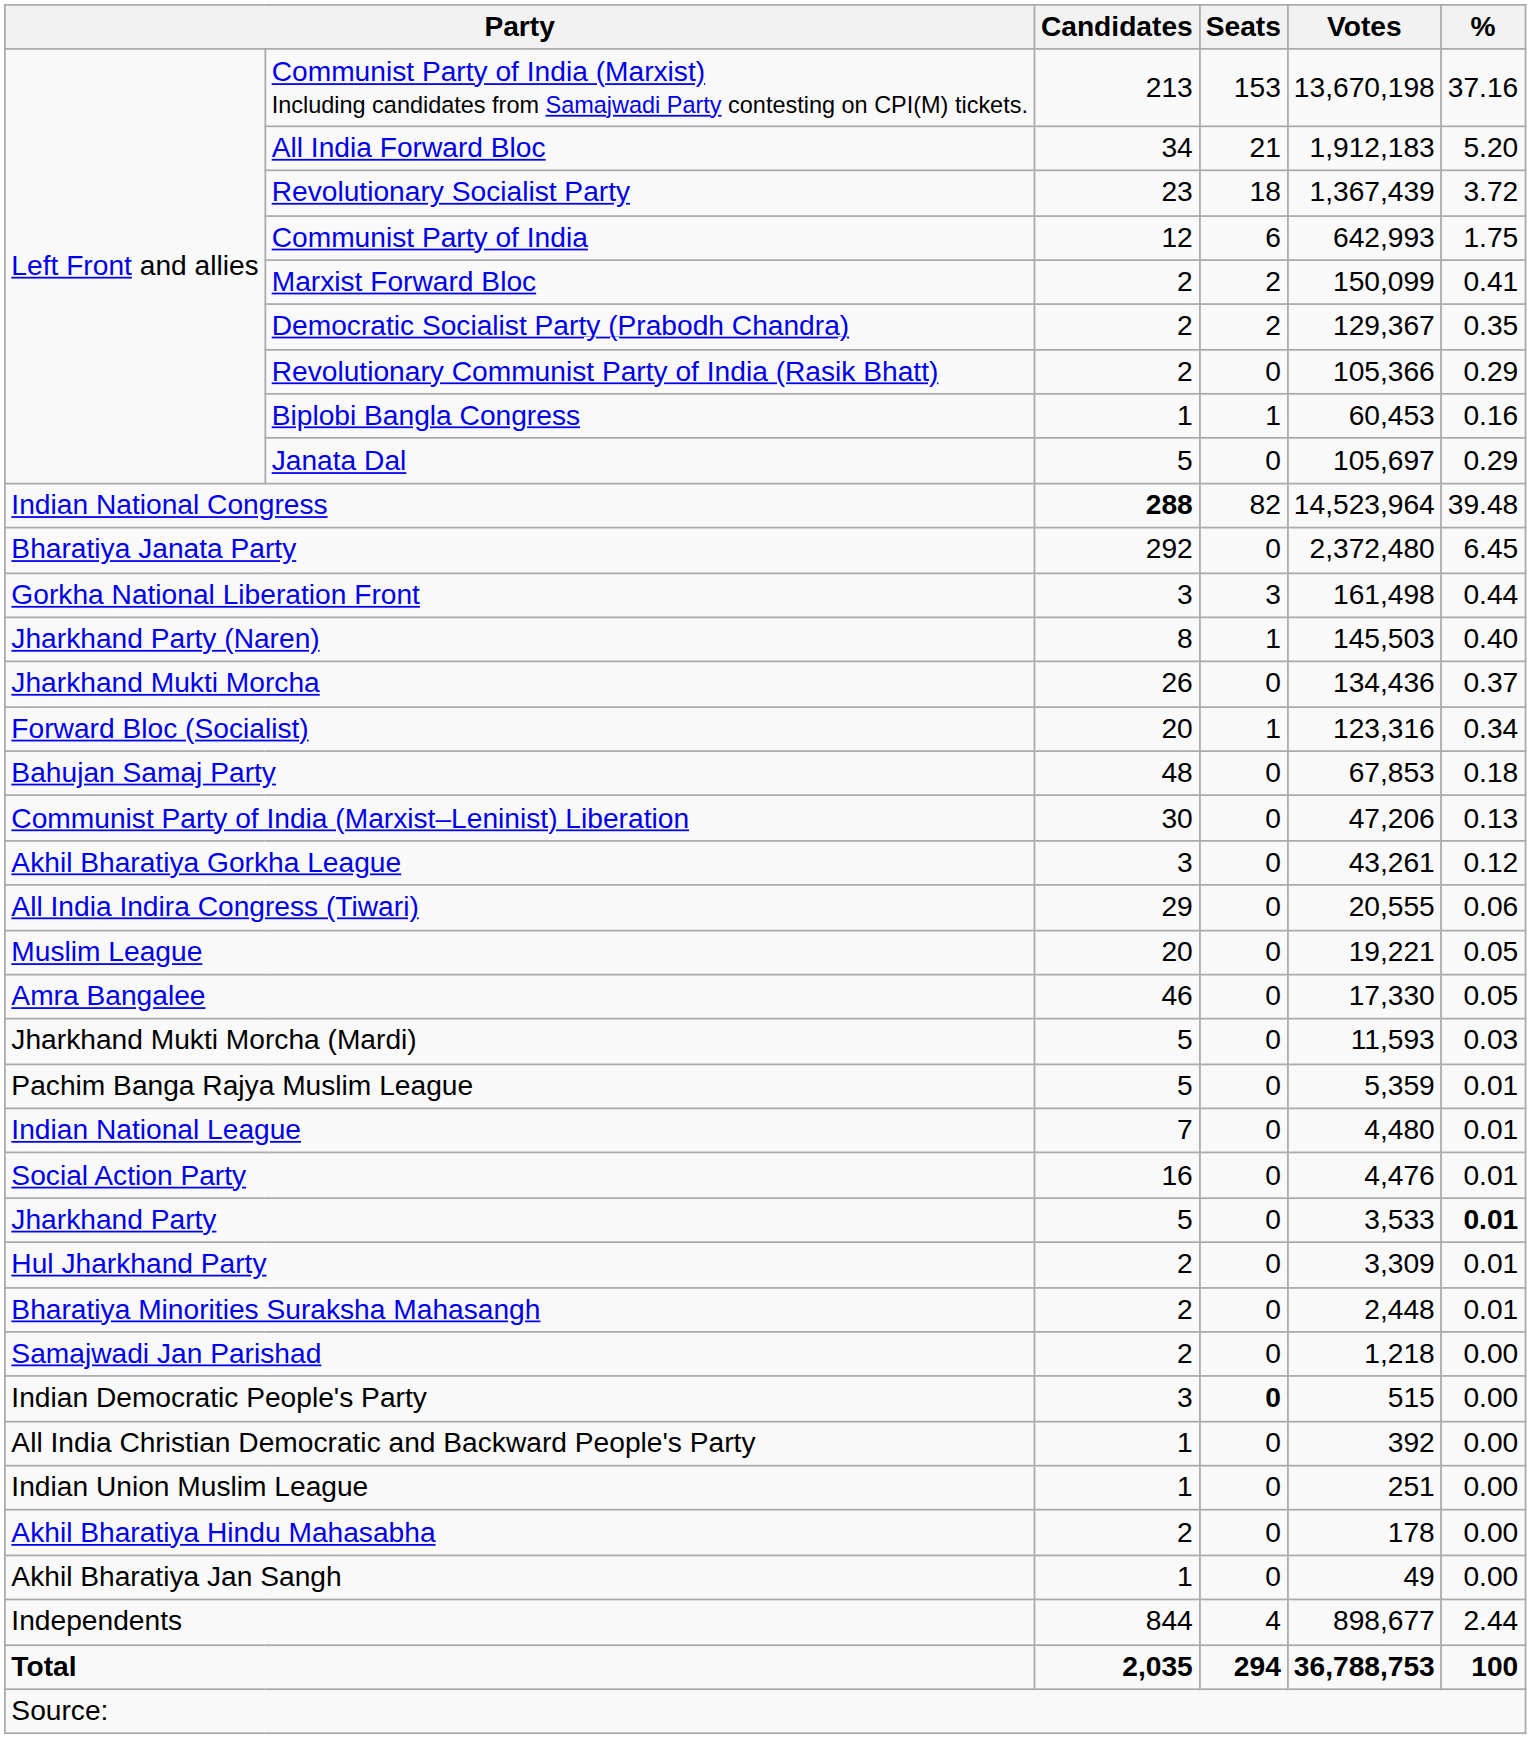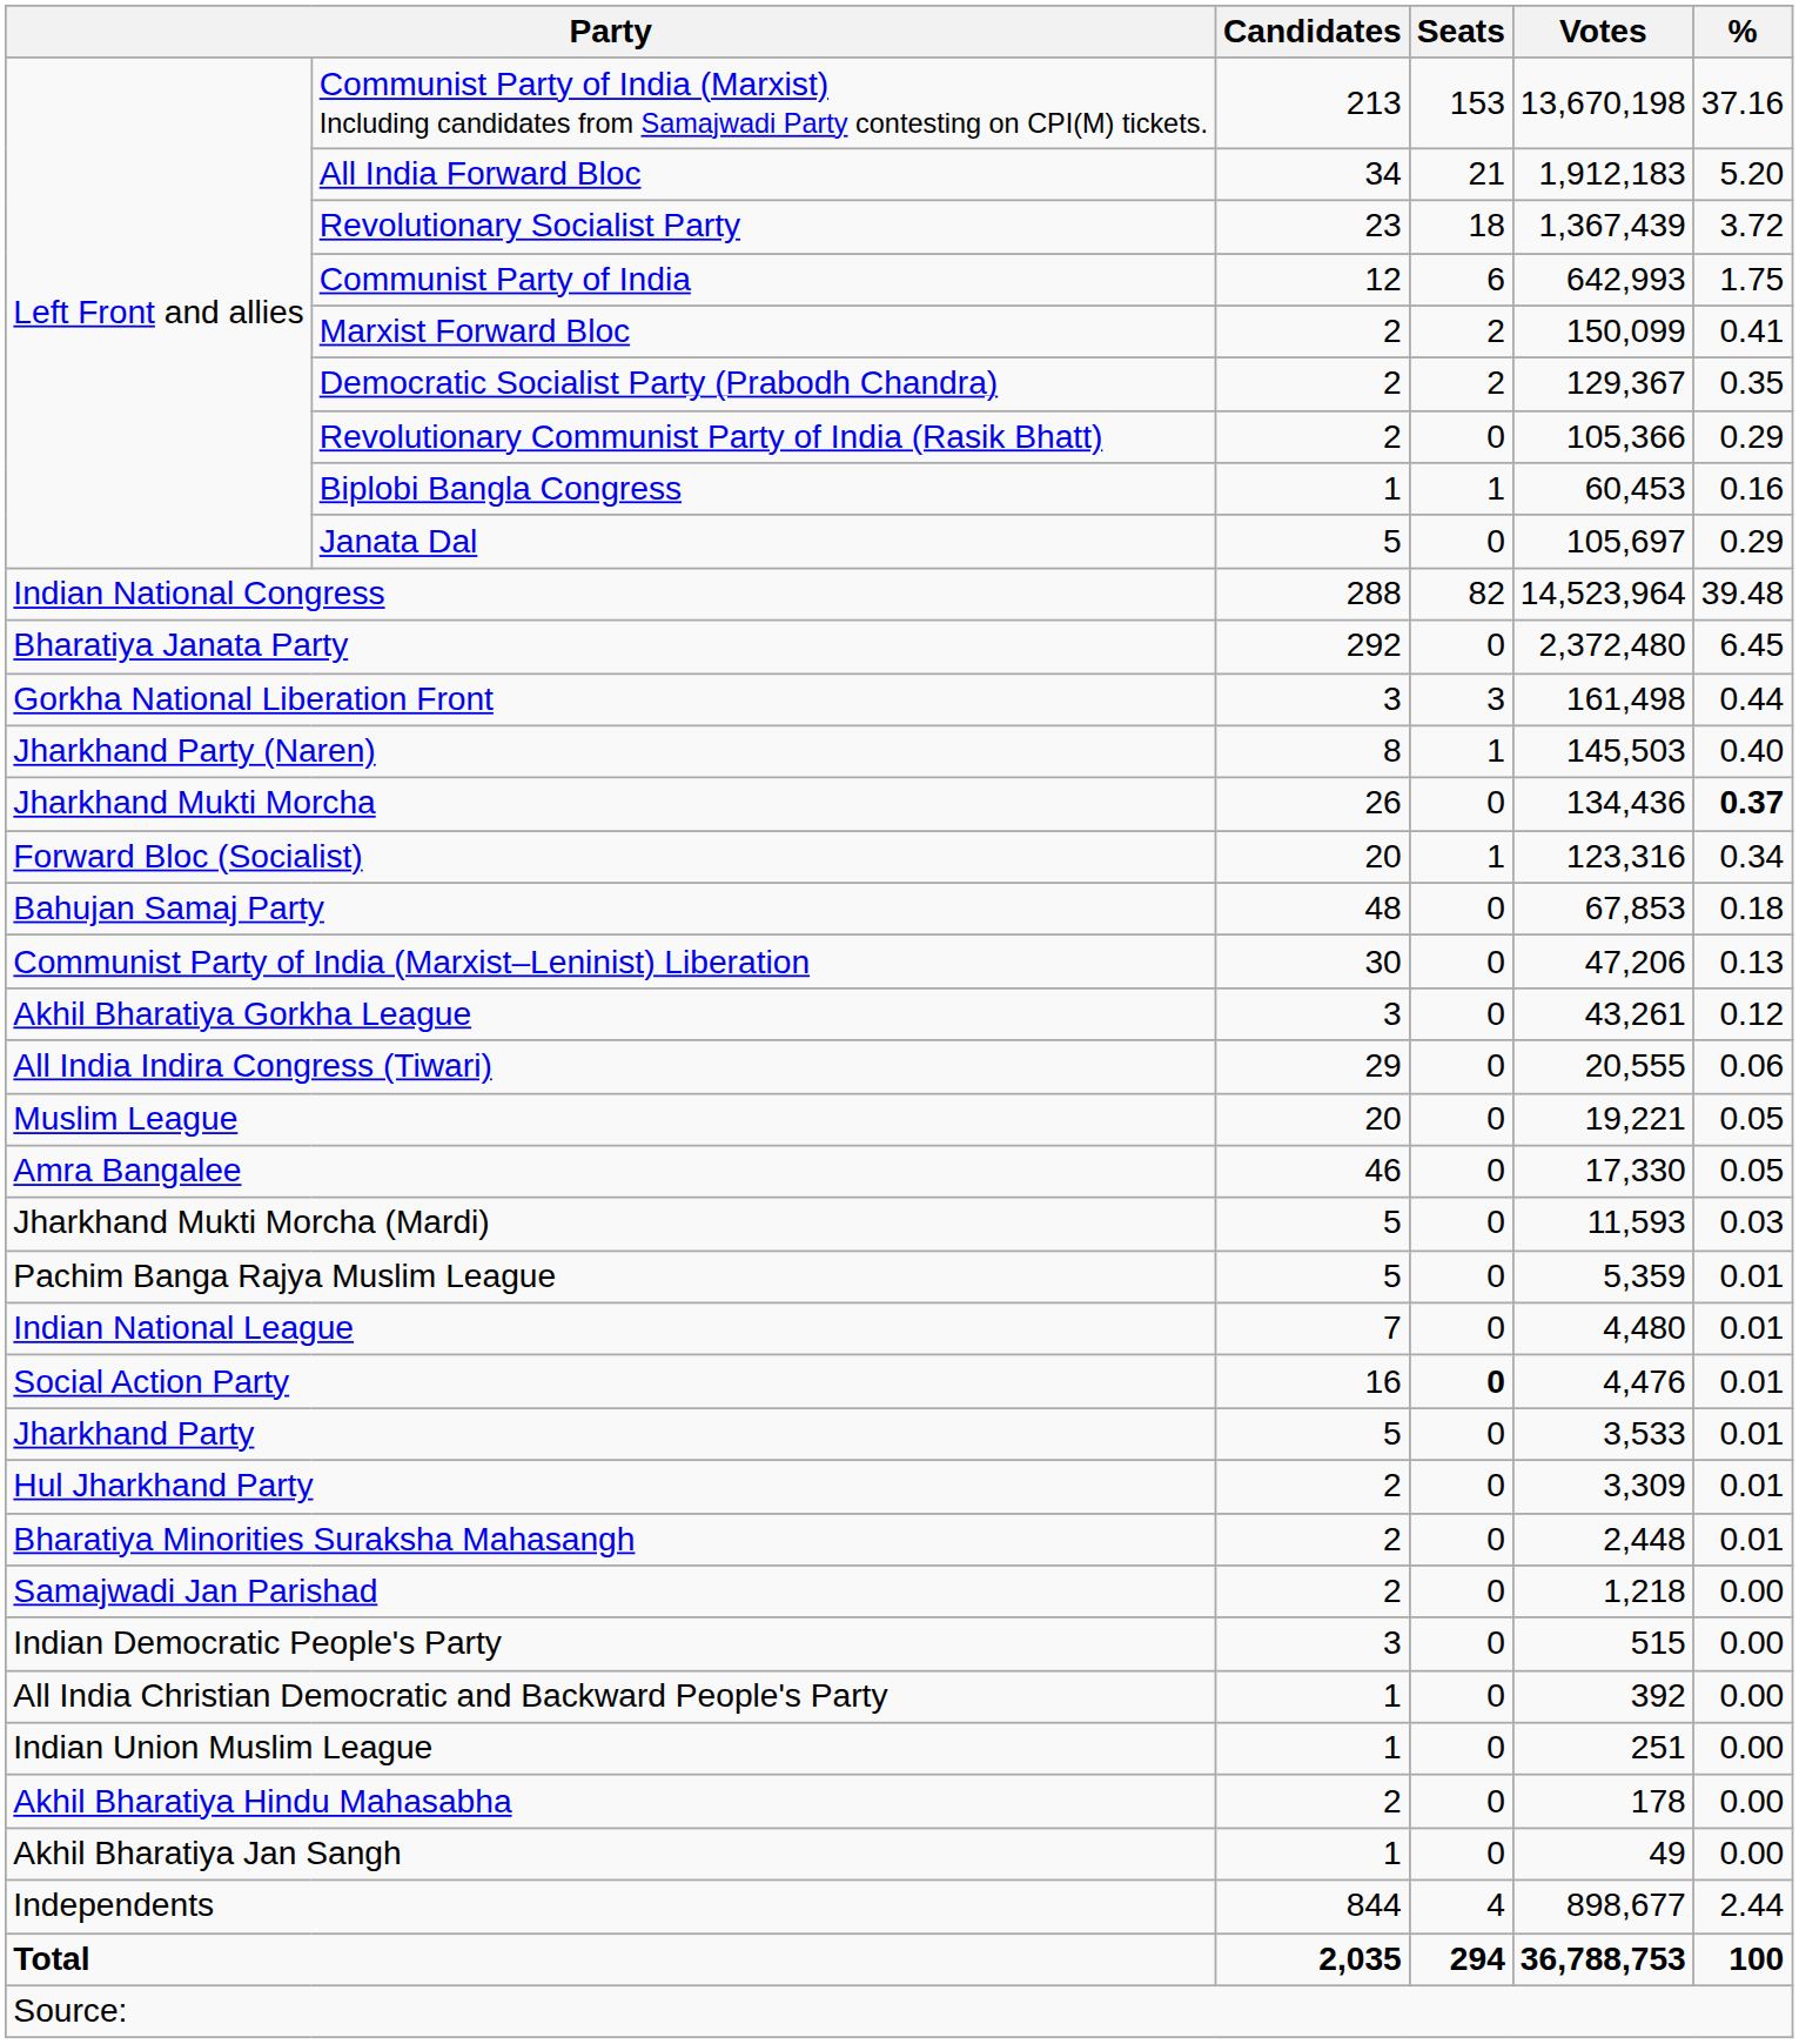Indian National Congress | Candidates: bold -> normal
Jharkhand Mukti Morcha | %: normal -> bold
Social Action Party | Seats: normal -> bold
Jharkhand Party | %: bold -> normal
Indian Democratic People's Party | Seats: bold -> normal
